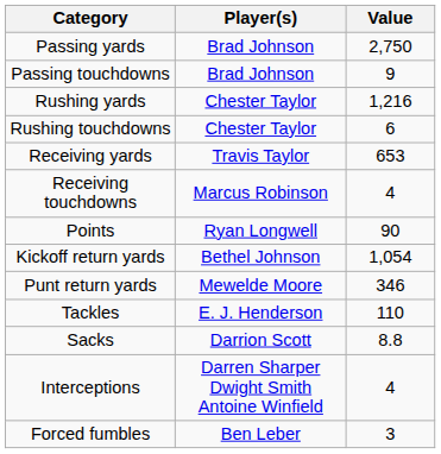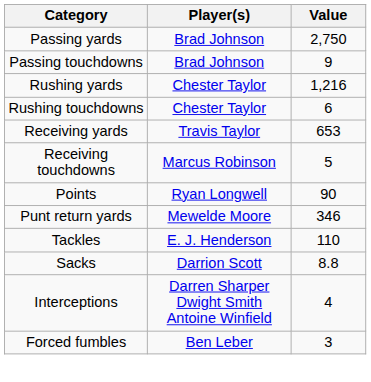Receiving touchdowns | Value: 4 -> 5
- row: Kickoff return yards | Bethel Johnson | 1,054
